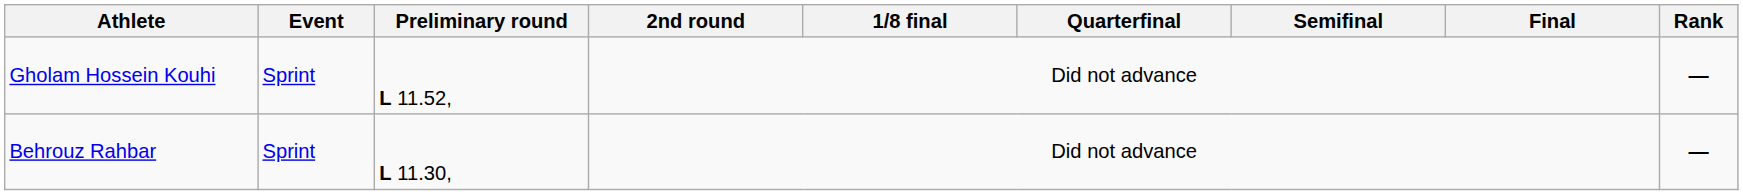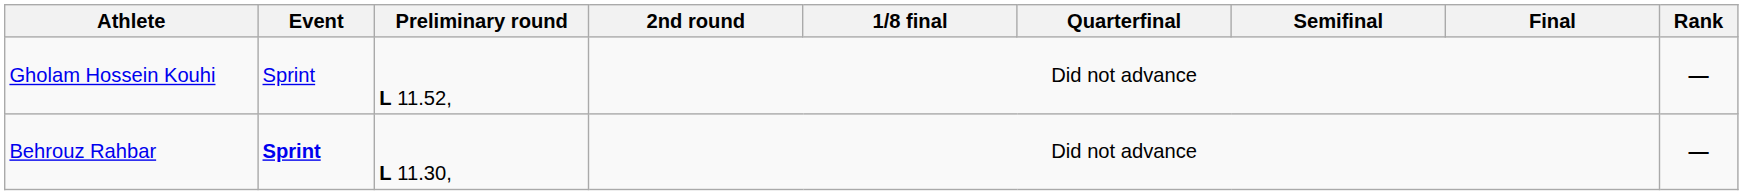Behrouz Rahbar | Event: normal -> bold
